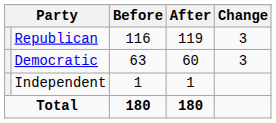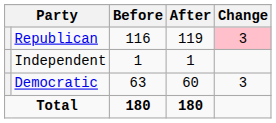Republican | Change: no background -> pink background
rows swapped: Democratic <-> Independent
